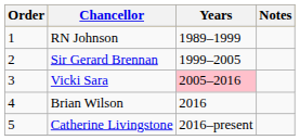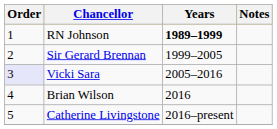RN Johnson | Years: normal -> bold
Vicki Sara | Order: no background -> lavender background
Vicki Sara | Years: pink background -> no background
